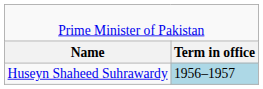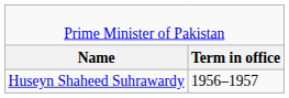Huseyn Shaheed Suhrawardy | column 2: lightblue background -> no background
